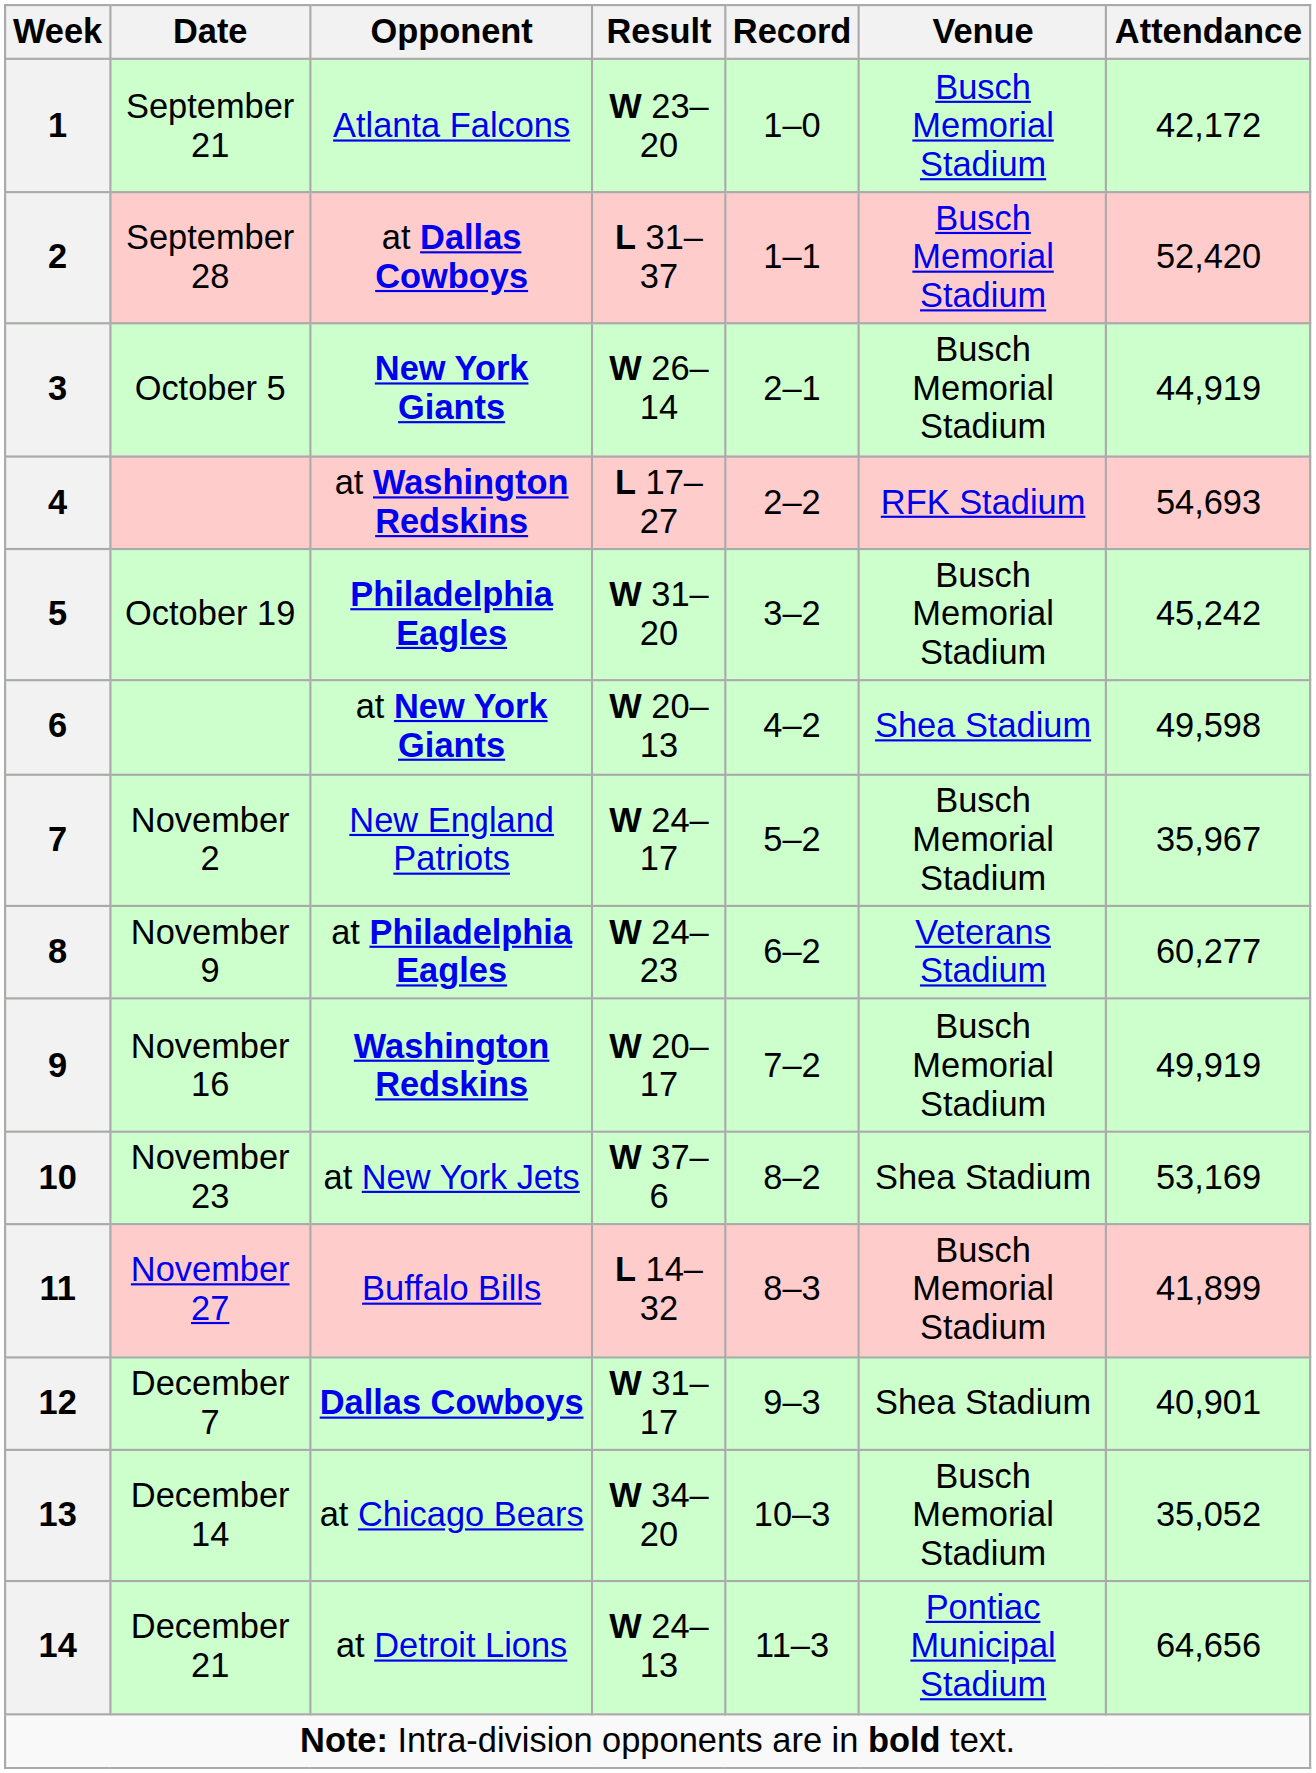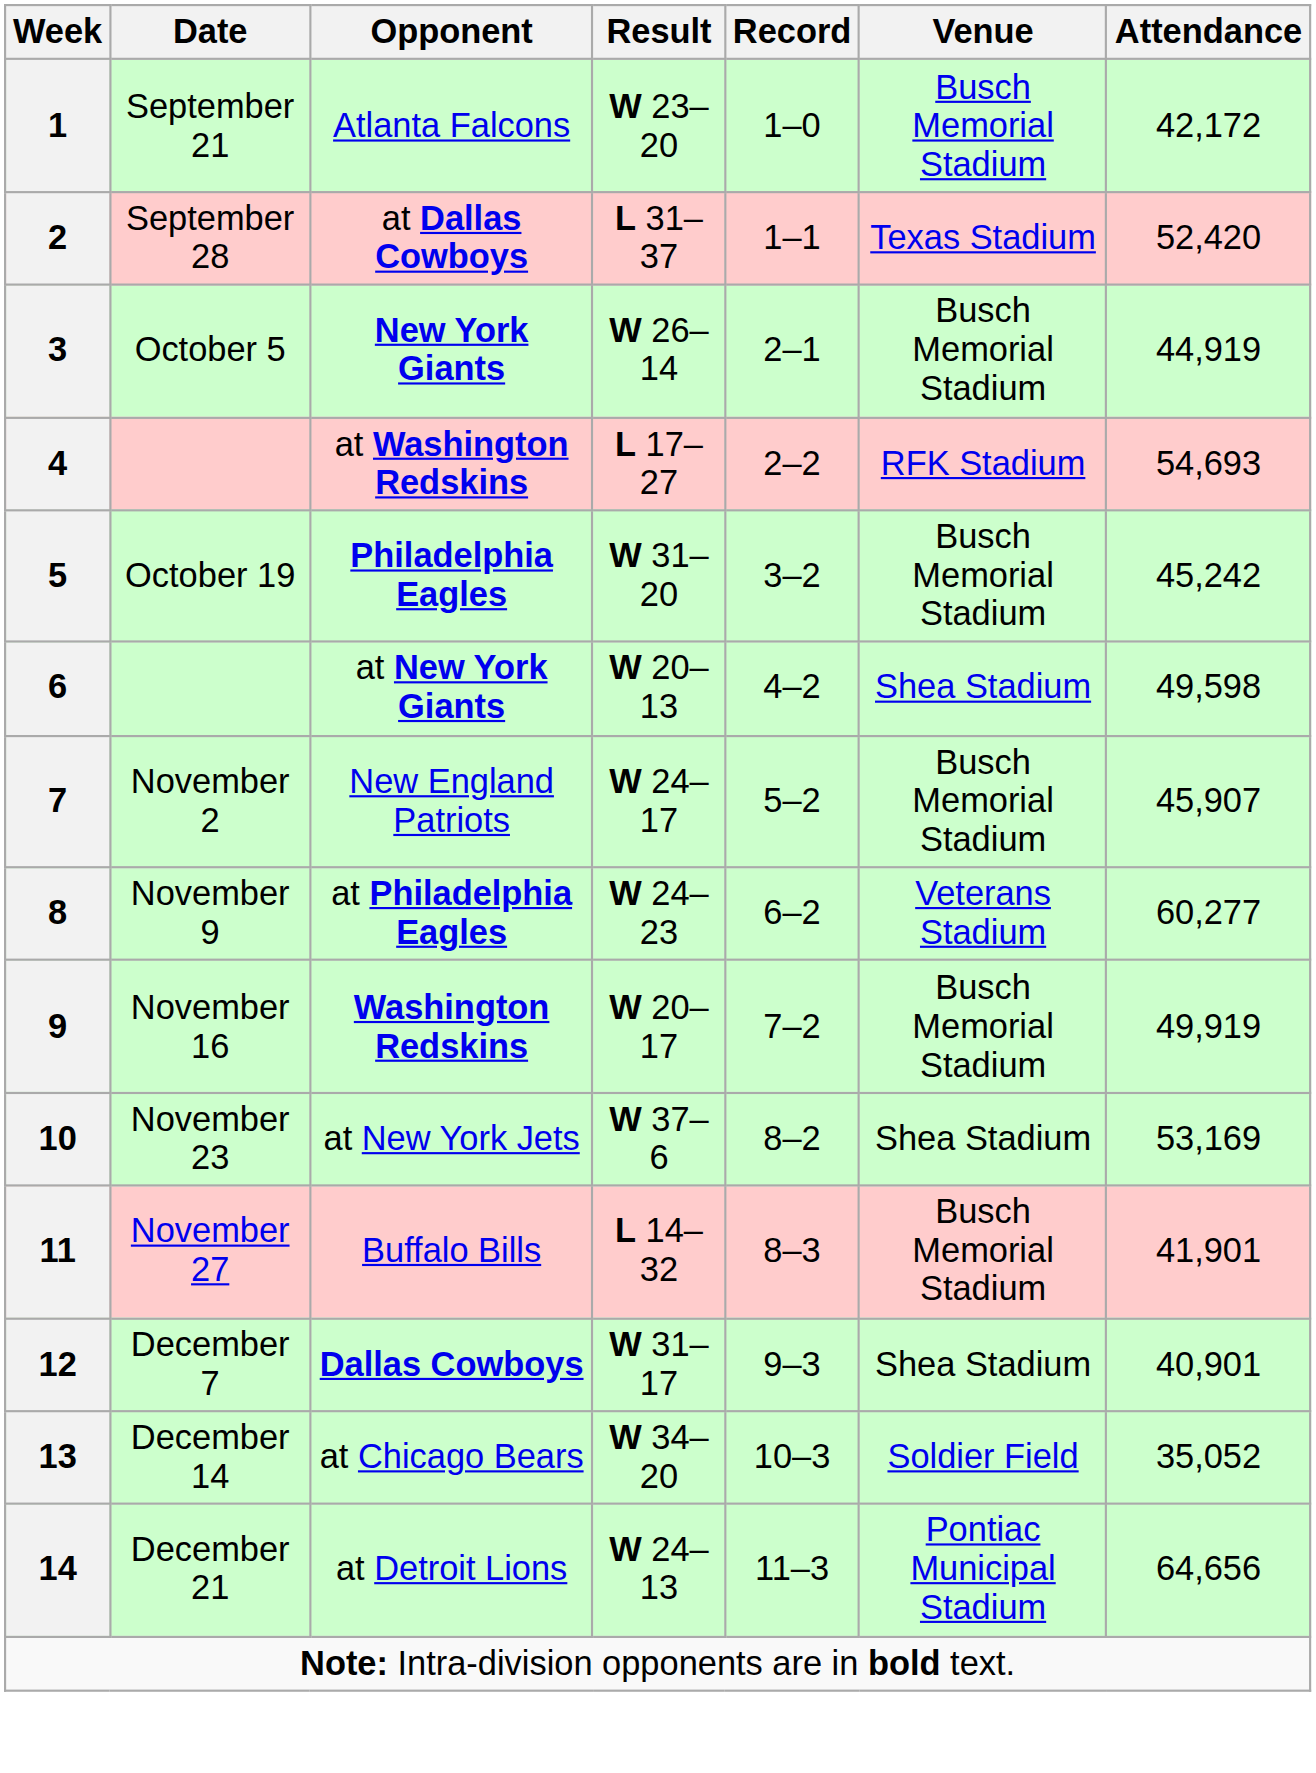2 | Venue: Busch Memorial Stadium -> Texas Stadium
7 | Attendance: 35,967 -> 45,907
11 | Attendance: 41,899 -> 41,901
13 | Venue: Busch Memorial Stadium -> Soldier Field
